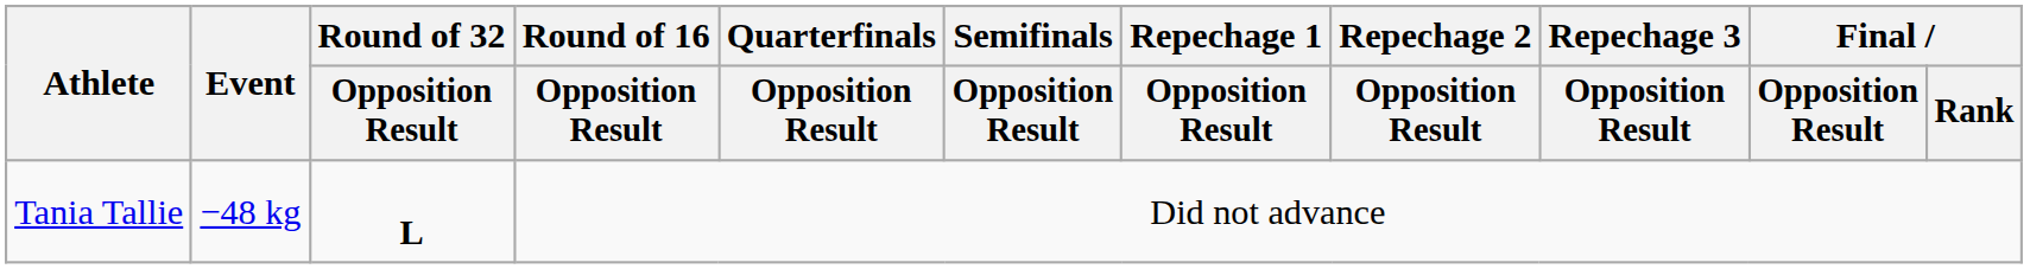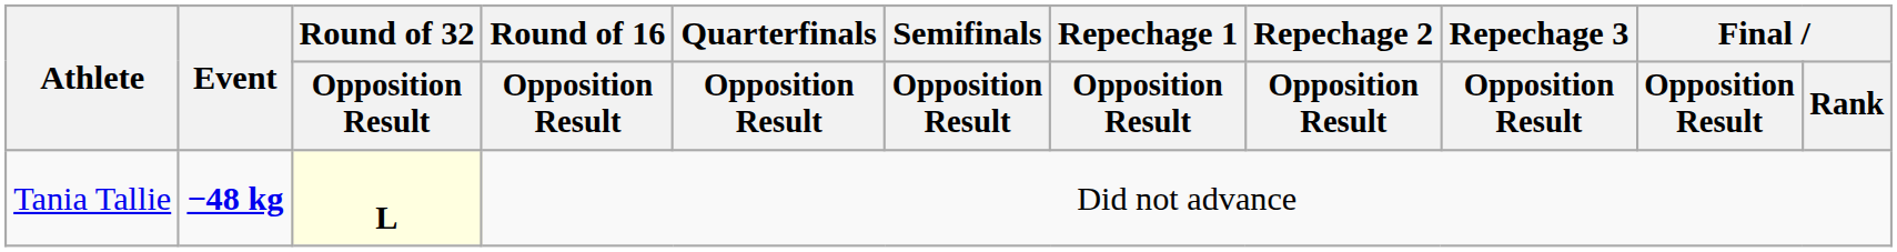Tania Tallie | Event: normal -> bold
Tania Tallie | Round of 32 / Opposition Result: no background -> lightyellow background
